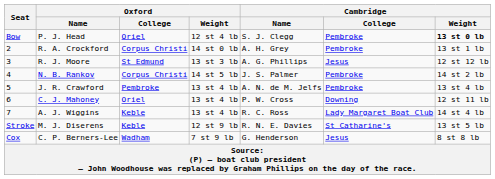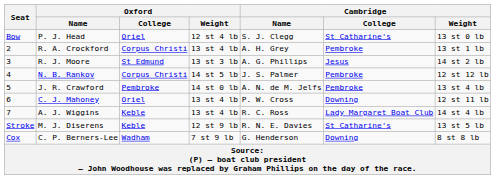P. J. Head | Cambridge / College: Pembroke -> St Catharine's
P. J. Head | Cambridge / Weight: bold -> normal
R. A. Crockford | Oxford / Weight: 14 st 0 lb -> 13 st 4 lb
R. J. Moore | Cambridge / Weight: 12 st 12 lb -> 14 st 2 lb
N. B. Rankov | Cambridge / Weight: 14 st 2 lb -> 12 st 12 lb
J. R. Crawford | Oxford / Weight: 13 st 4 lb -> 14 st 0 lb
C. P. Berners-Lee | Cambridge / College: Jesus -> Downing
